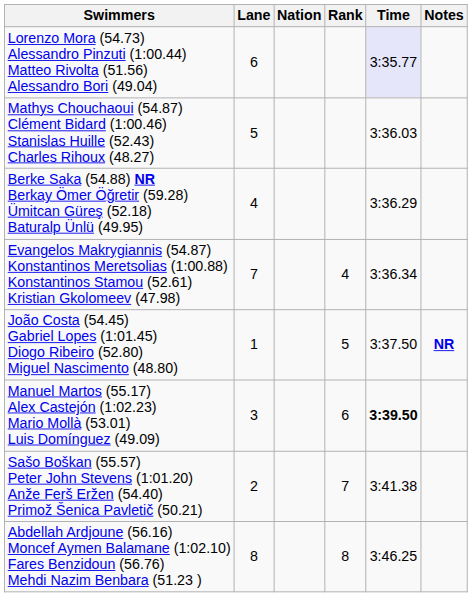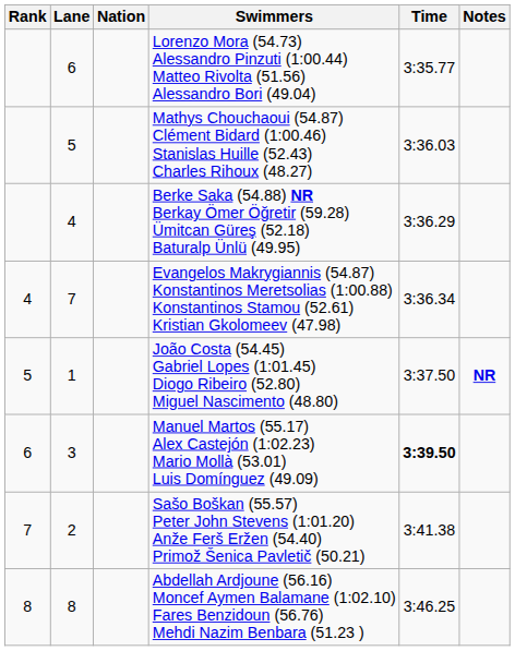columns swapped: Rank <-> Swimmers
row 2 | Time: lavender background -> no background
